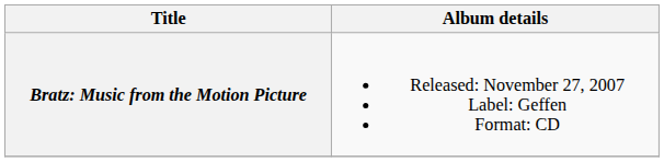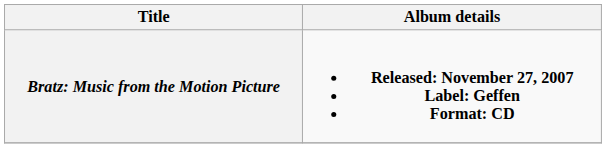Bratz: Music from the Motion Picture | Album details: normal -> bold
